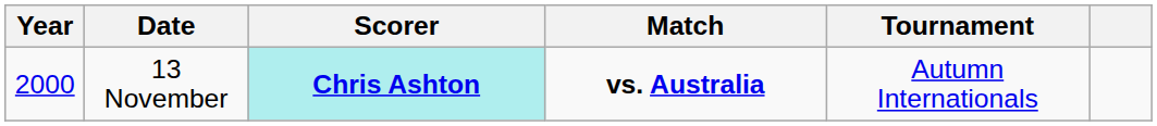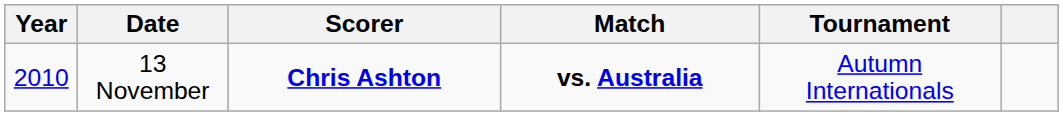13 November | Year: 2000 -> 2010
13 November | Scorer: paleturquoise background -> no background
